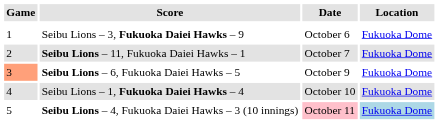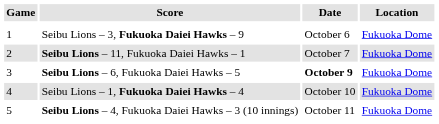Seibu Lions – 6, Fukuoka Daiei Hawks – 5 | Game: lightsalmon background -> no background
Seibu Lions – 6, Fukuoka Daiei Hawks – 5 | Date: normal -> bold
Seibu Lions – 4, Fukuoka Daiei Hawks – 3 (10 innings) | Date: pink background -> no background
Seibu Lions – 4, Fukuoka Daiei Hawks – 3 (10 innings) | Location: lightblue background -> no background
